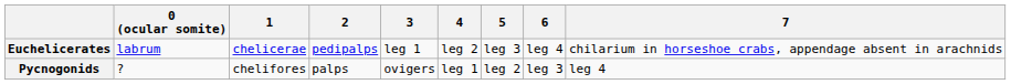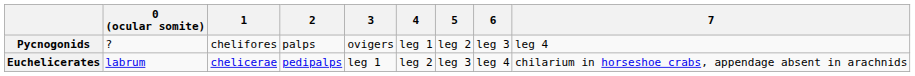rows swapped: Euchelicerates <-> Pycnogonids
